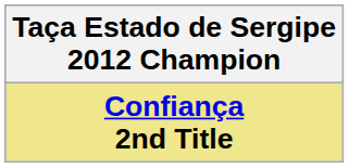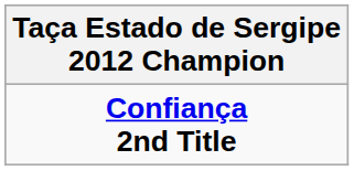row 2 | column 1: khaki background -> no background
